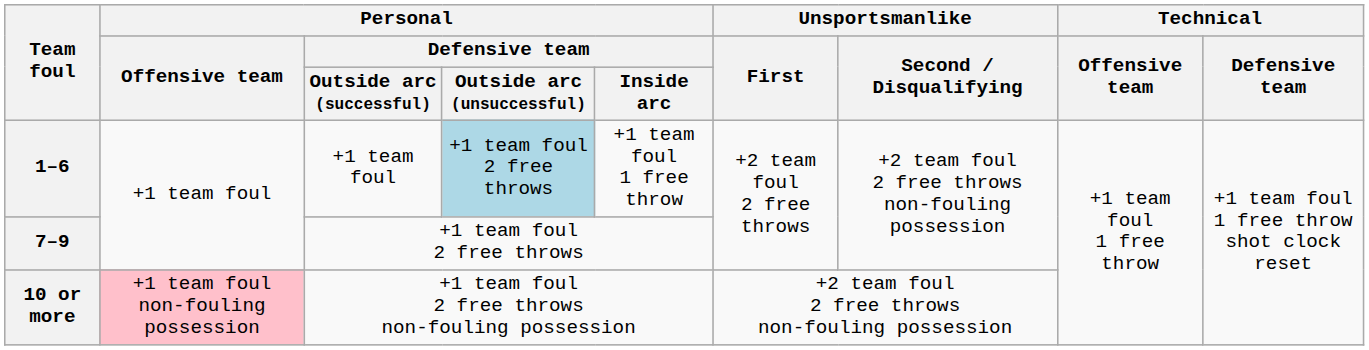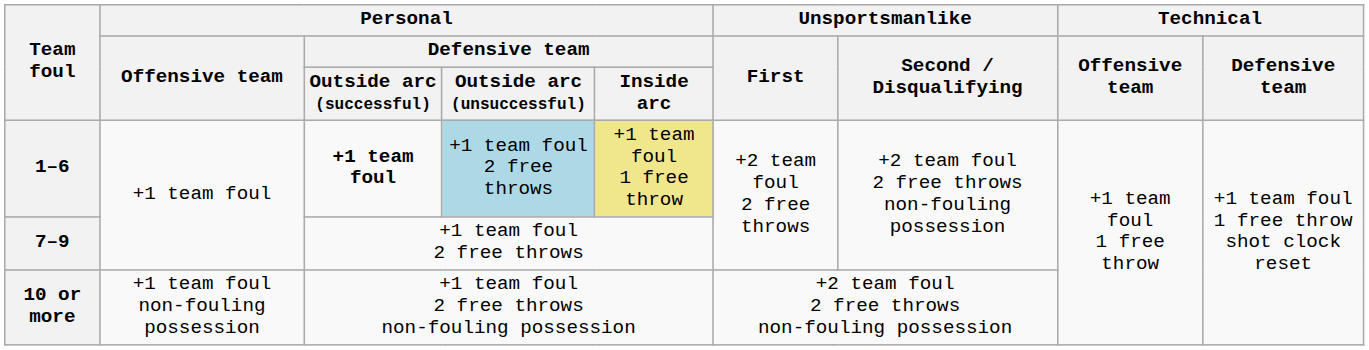1–6 | Personal / Defensive team / Outside arc (successful): normal -> bold
1–6 | Personal / Defensive team / Inside arc: no background -> khaki background
10 or more | Personal / Offensive team: pink background -> no background
